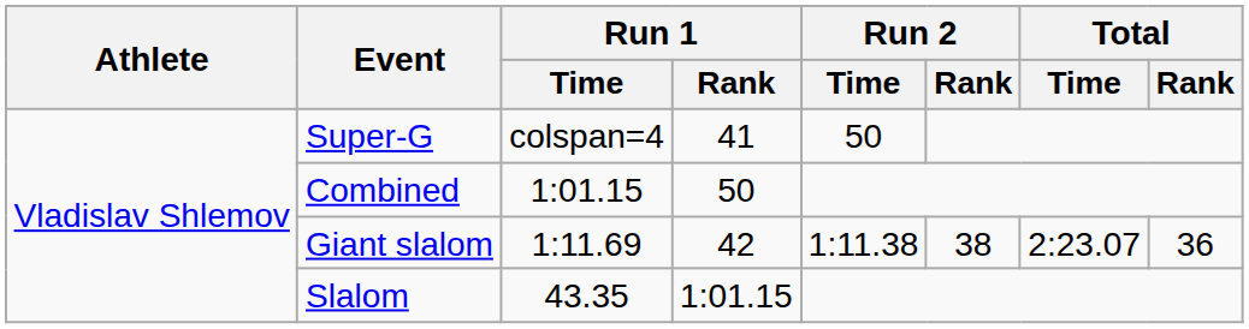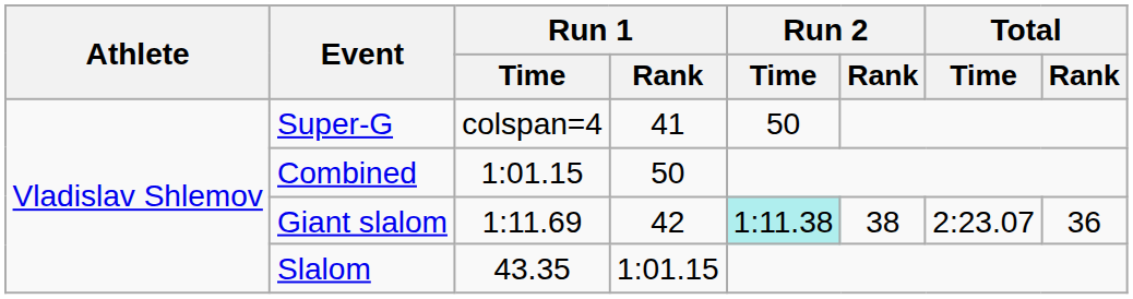Giant slalom | Run 2 / Time: no background -> paleturquoise background
